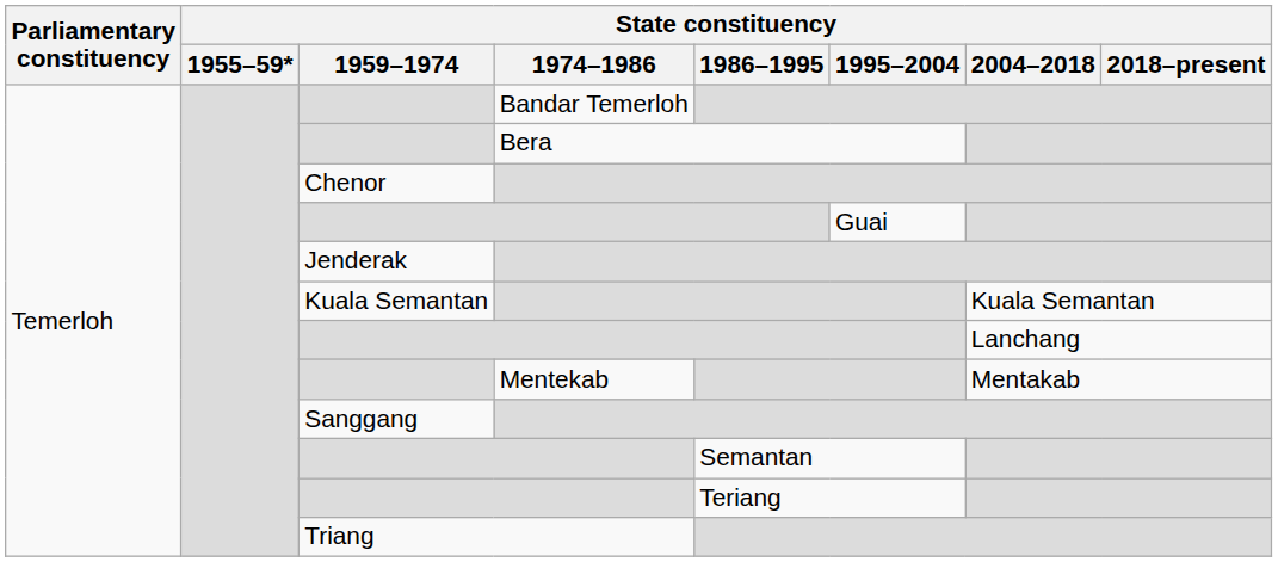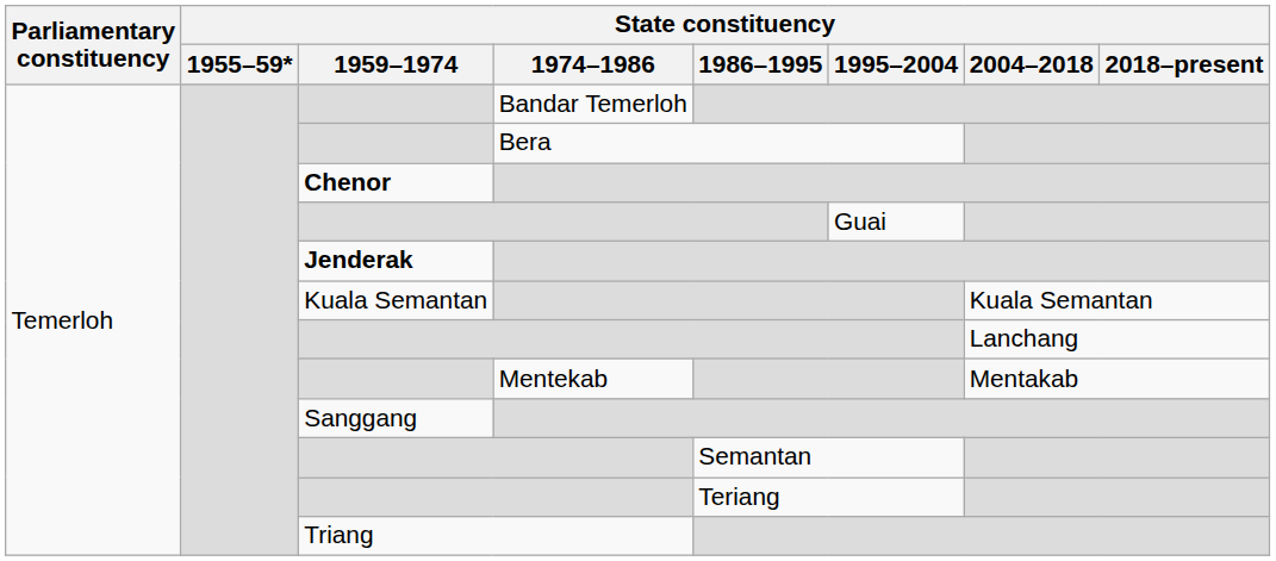Chenor | State constituency / 1959–1974: normal -> bold
Jenderak | State constituency / 1959–1974: normal -> bold
